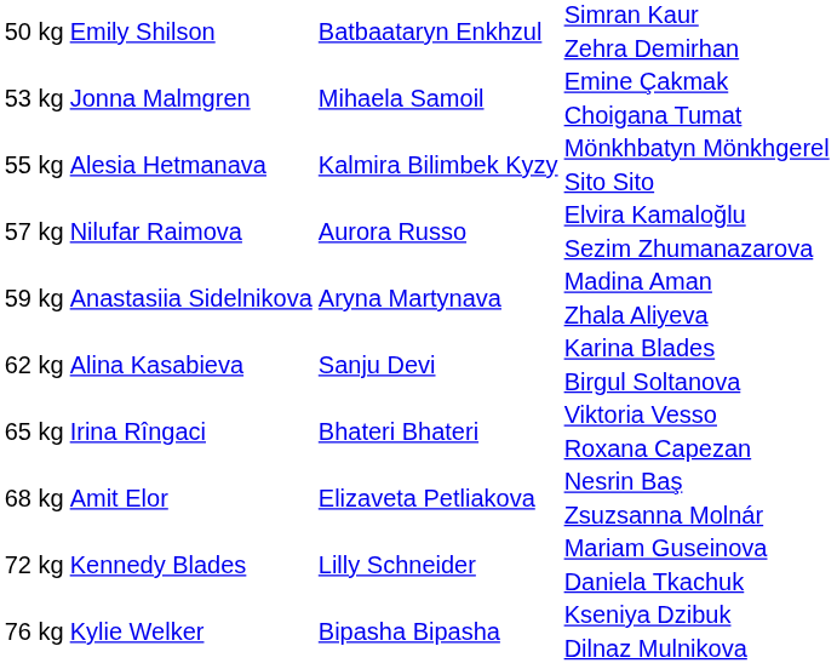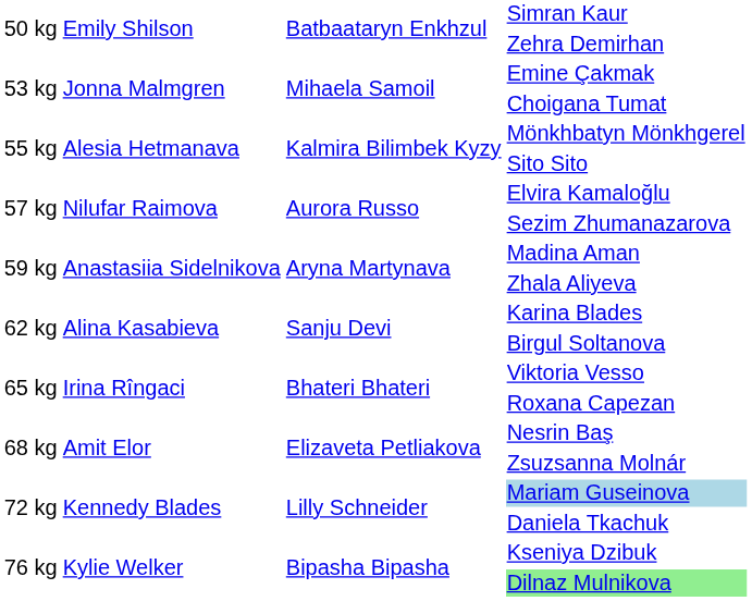Mariam Guseinova | column 4: no background -> lightblue background
Dilnaz Mulnikova | column 4: no background -> lightgreen background
